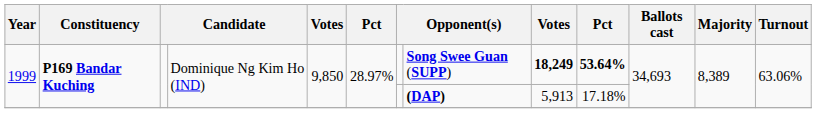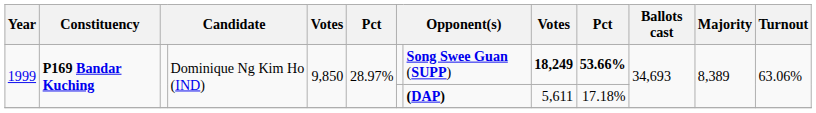row 2 | column 10: 53.64% -> 53.66%
row 3 | column 9: 5,913 -> 5,611
